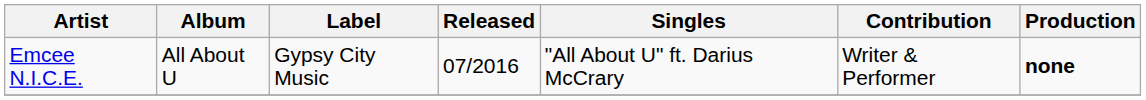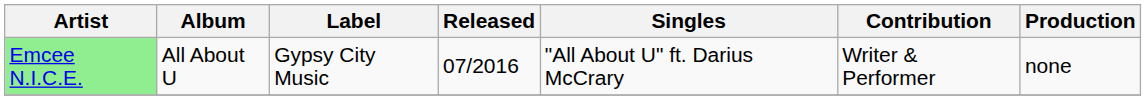row 2 | Artist: no background -> lightgreen background
row 2 | Production: bold -> normal
